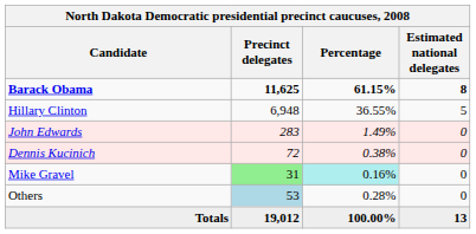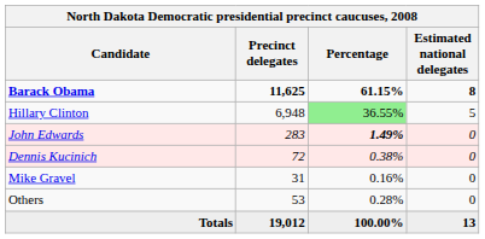Hillary Clinton | Percentage: no background -> lightgreen background
John Edwards | Percentage: normal -> bold
Mike Gravel | Precinct delegates: lightgreen background -> no background
Mike Gravel | Percentage: paleturquoise background -> no background
Others | Precinct delegates: lightblue background -> no background
